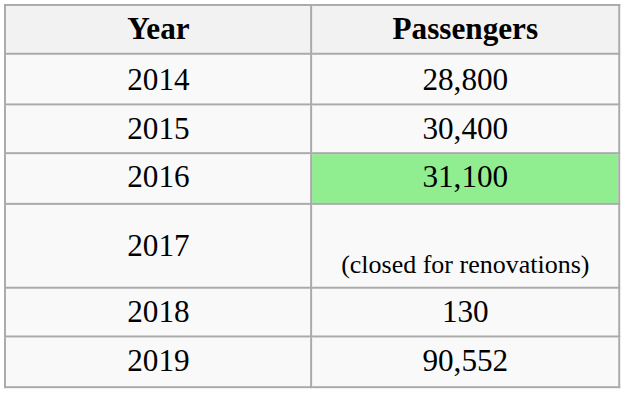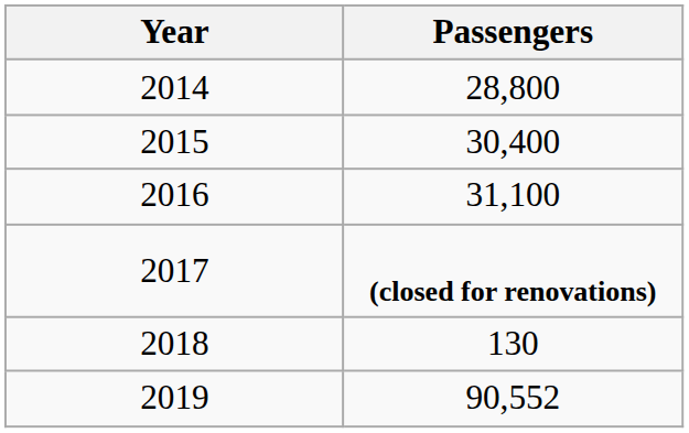2016 | Passengers: lightgreen background -> no background
2017 | Passengers: normal -> bold
